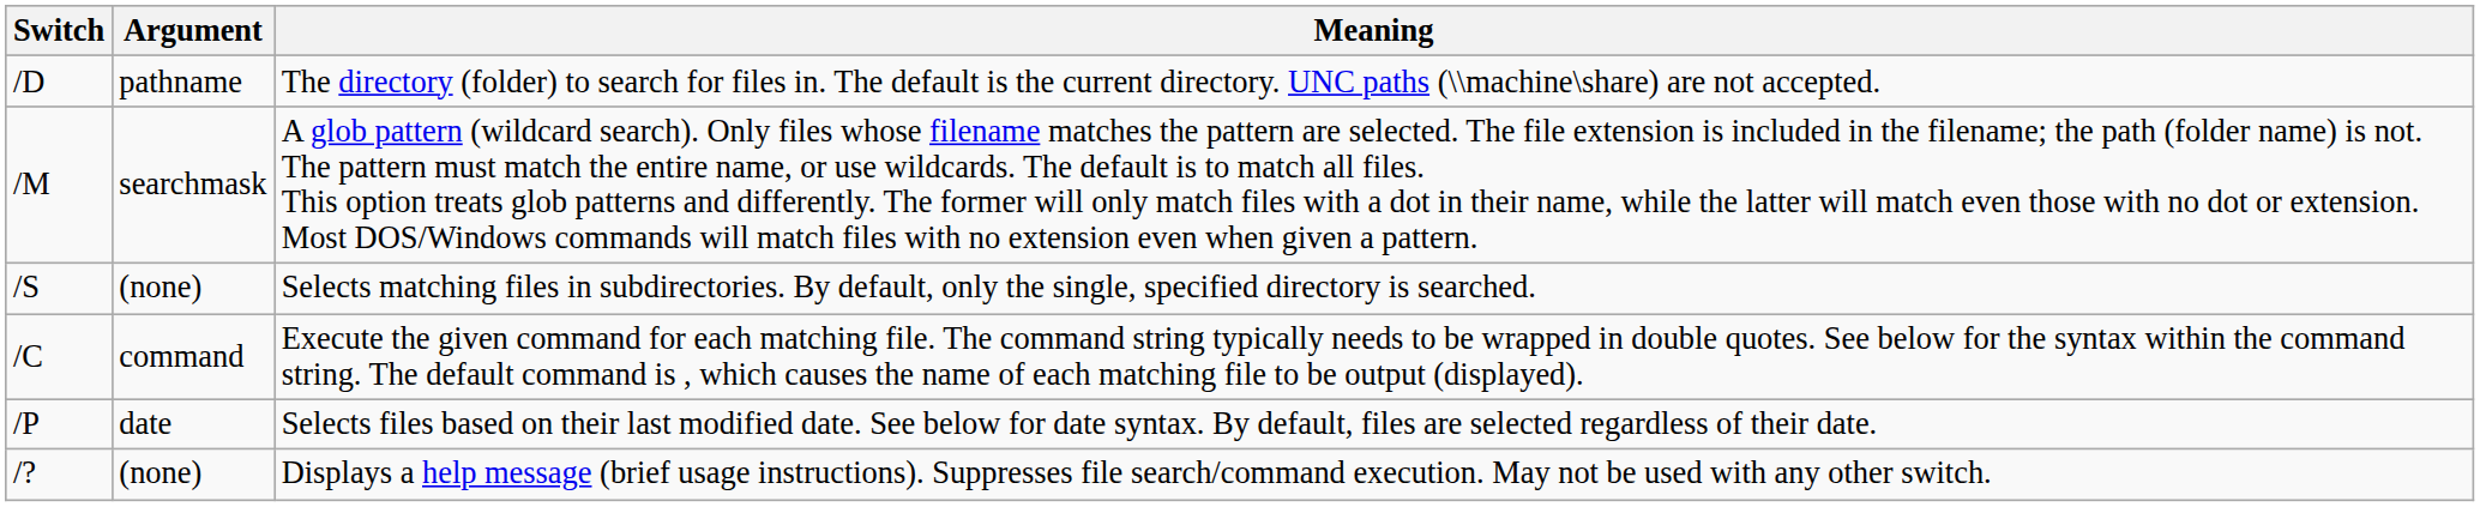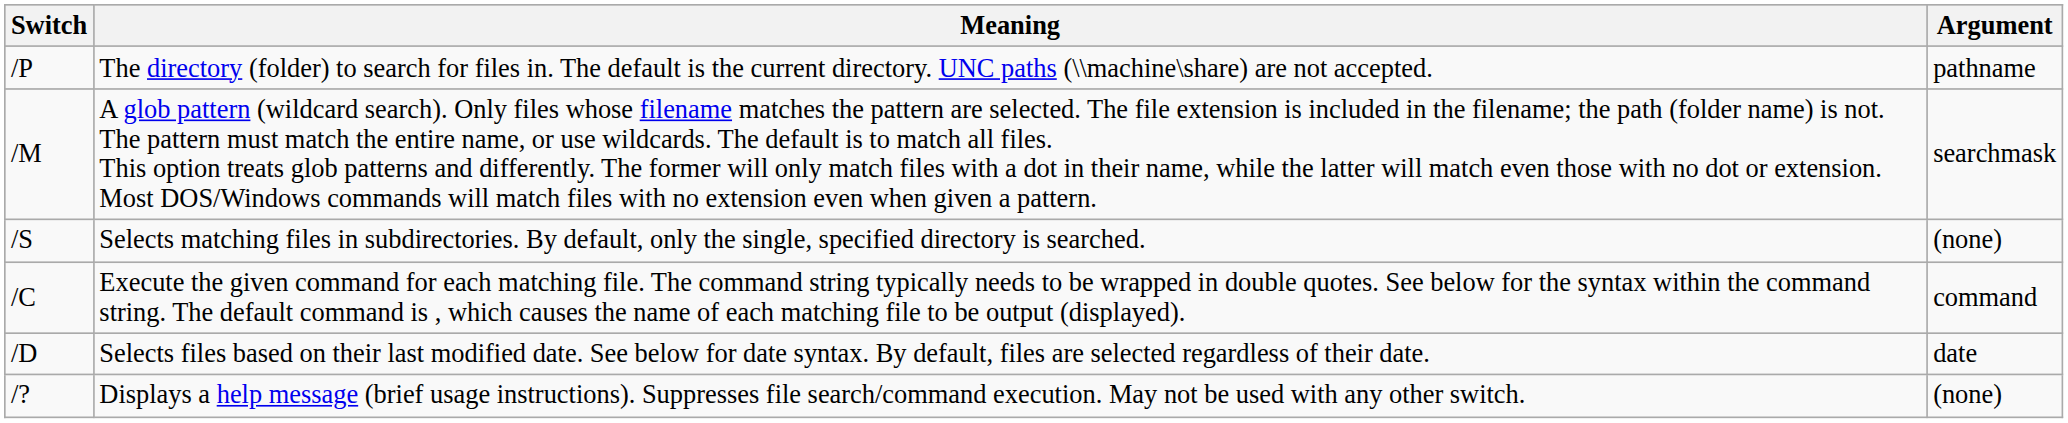columns swapped: Argument <-> Meaning
row 2 | Switch: /D -> /P
row 6 | Switch: /P -> /D
